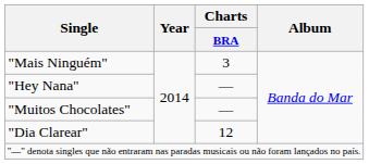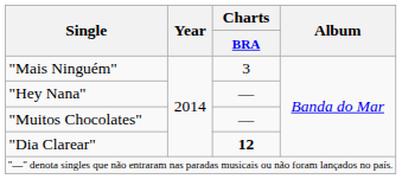"Dia Clarear" | Charts / BRA: normal -> bold
